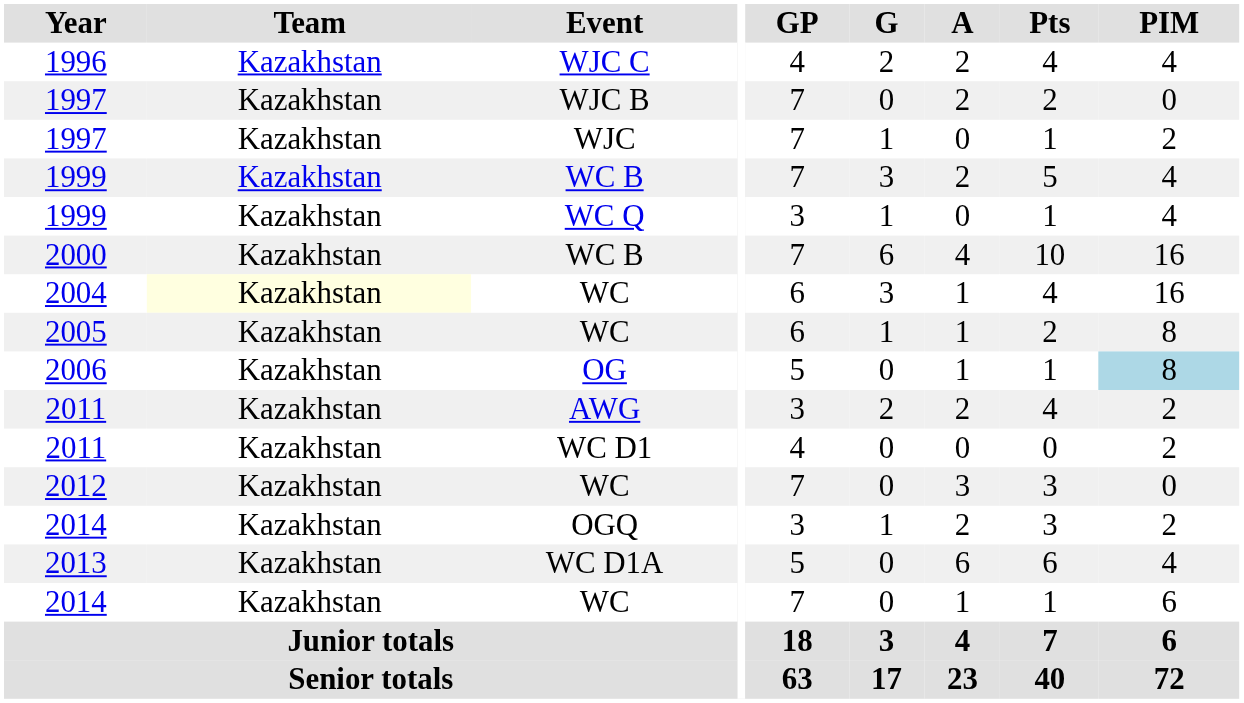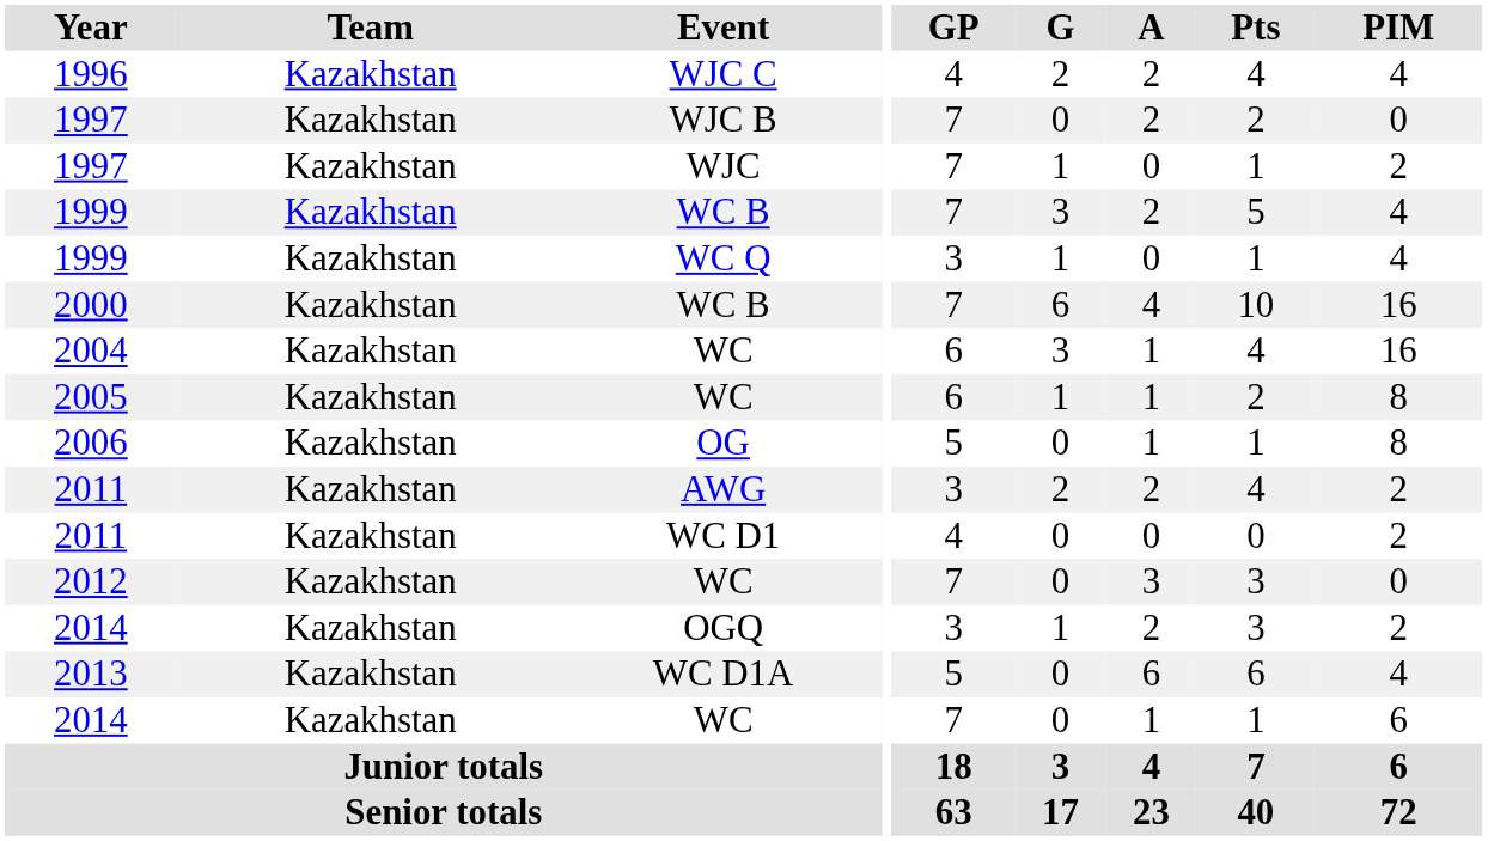2004 | Team: lightyellow background -> no background
2006 | PIM: lightblue background -> no background
